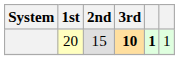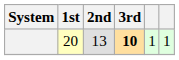row 2 | 2nd: 15 -> 13
row 2 | column 5: bold -> normal
